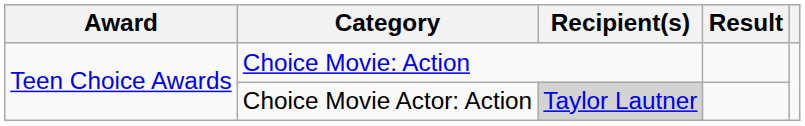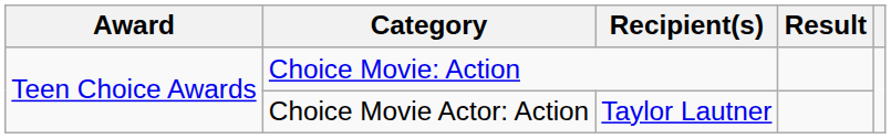Choice Movie Actor: Action | Recipient(s): lightgrey background -> no background
